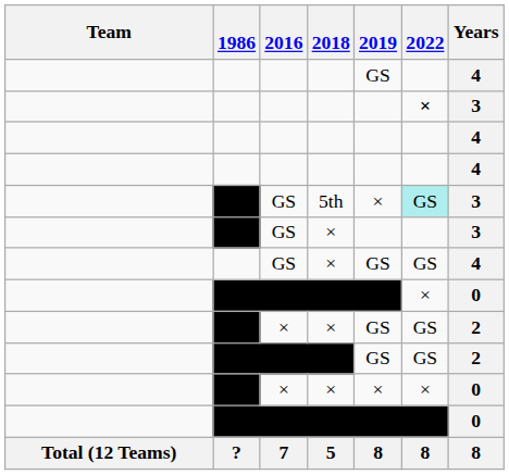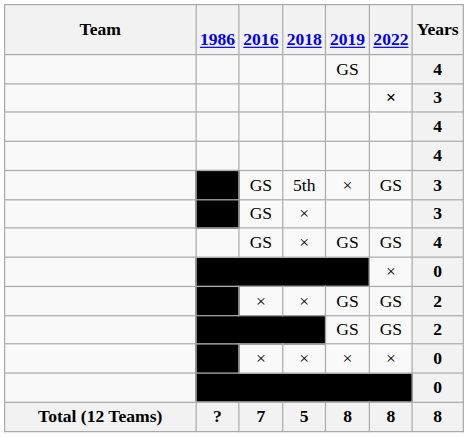GS / 5th | 2022: paleturquoise background -> no background
